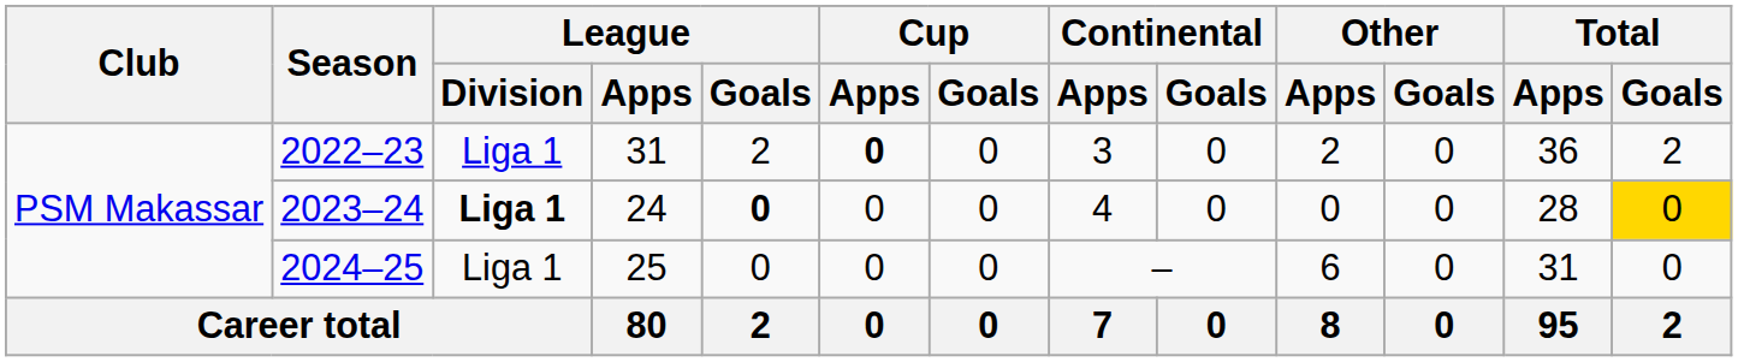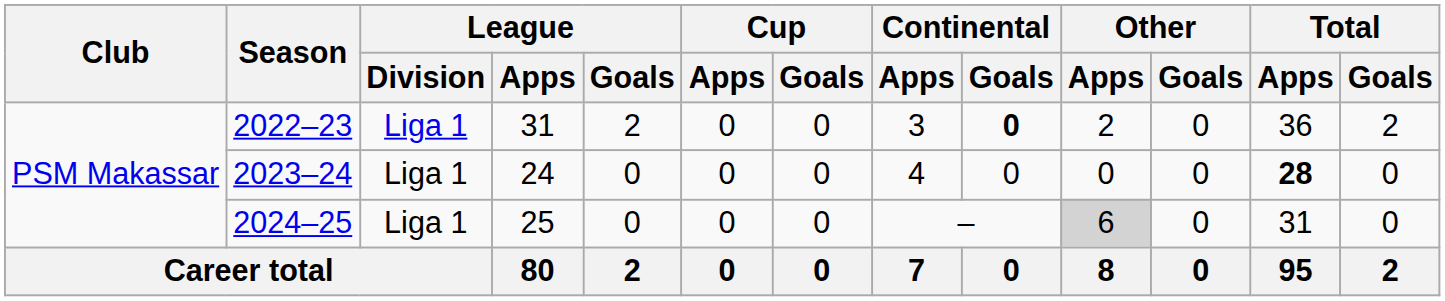2022–23 | Cup / Apps: bold -> normal
2022–23 | Continental / Goals: normal -> bold
2023–24 | League / Division: bold -> normal
2023–24 | League / Goals: bold -> normal
2023–24 | Total / Apps: normal -> bold
2023–24 | Total / Goals: gold background -> no background
2024–25 | Other / Apps: no background -> lightgrey background
